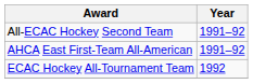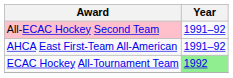row 2 | Award: no background -> pink background
row 4 | Year: no background -> lightgreen background
